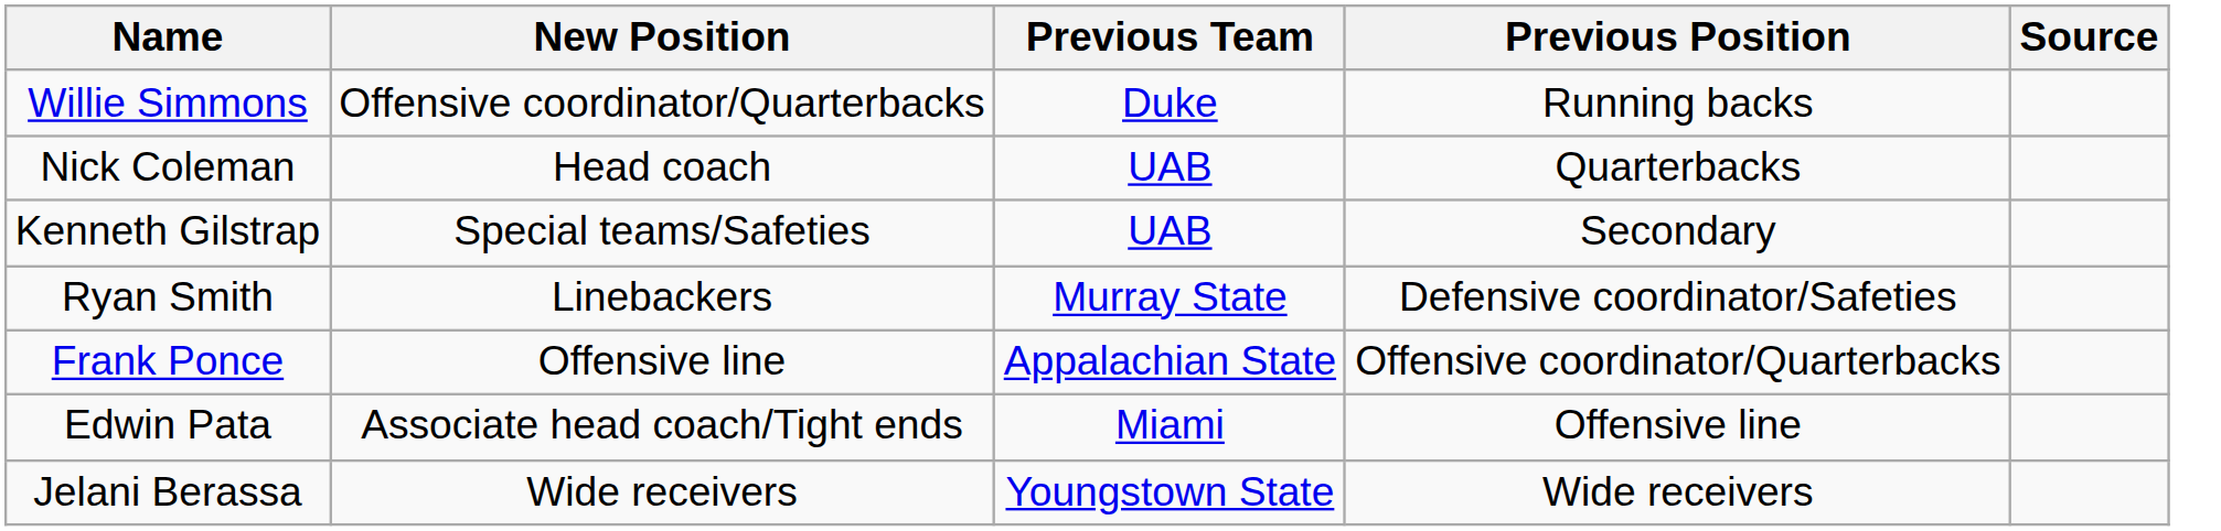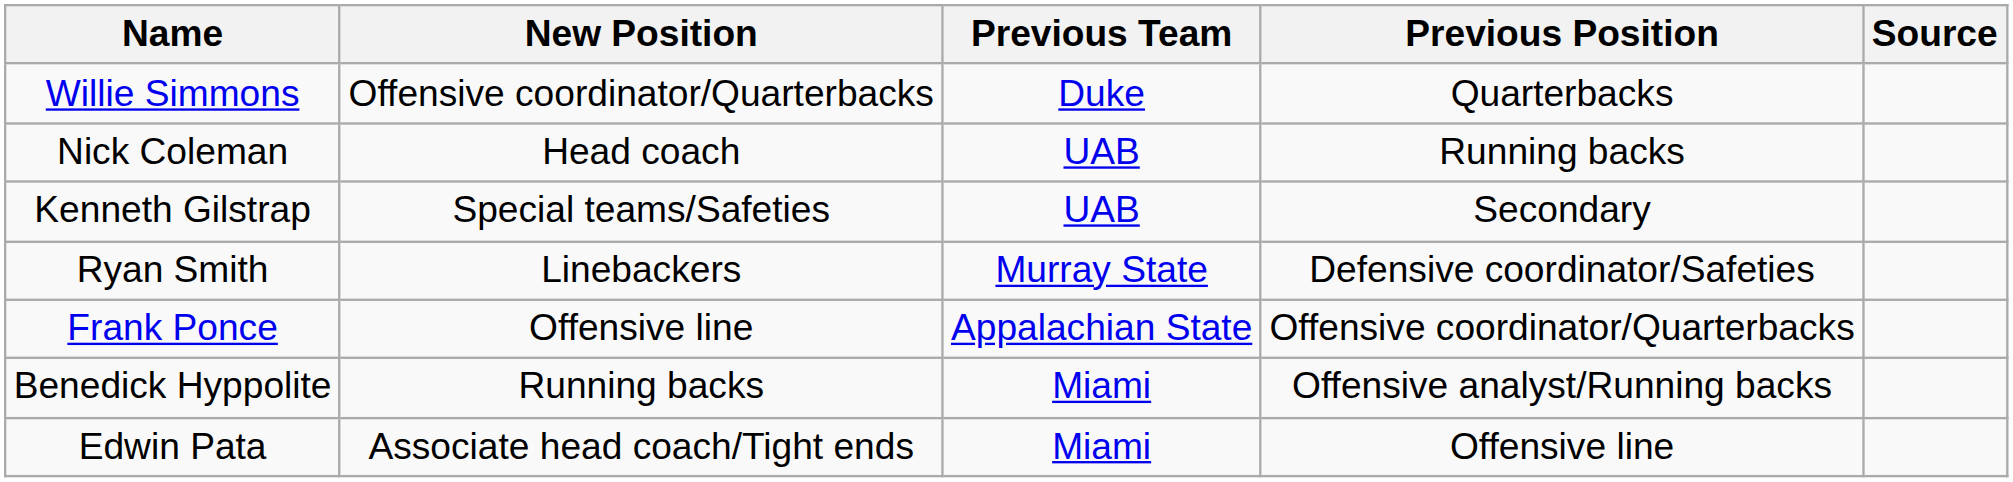Willie Simmons | Previous Position: Running backs -> Quarterbacks
Nick Coleman | Previous Position: Quarterbacks -> Running backs
+ row: Benedick Hyppolite | Running backs | Miami | Offensive analyst/Running backs
- row: Jelani Berassa | Wide receivers | Youngstown State | Wide receivers
